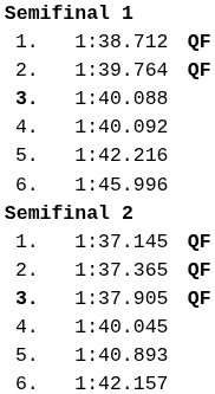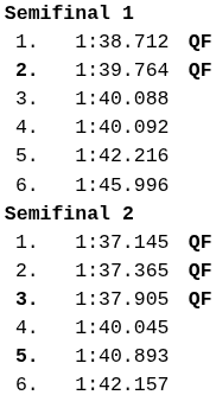1:39.764 | column 1: normal -> bold
1:40.088 | column 1: bold -> normal
1:40.893 | column 1: normal -> bold
